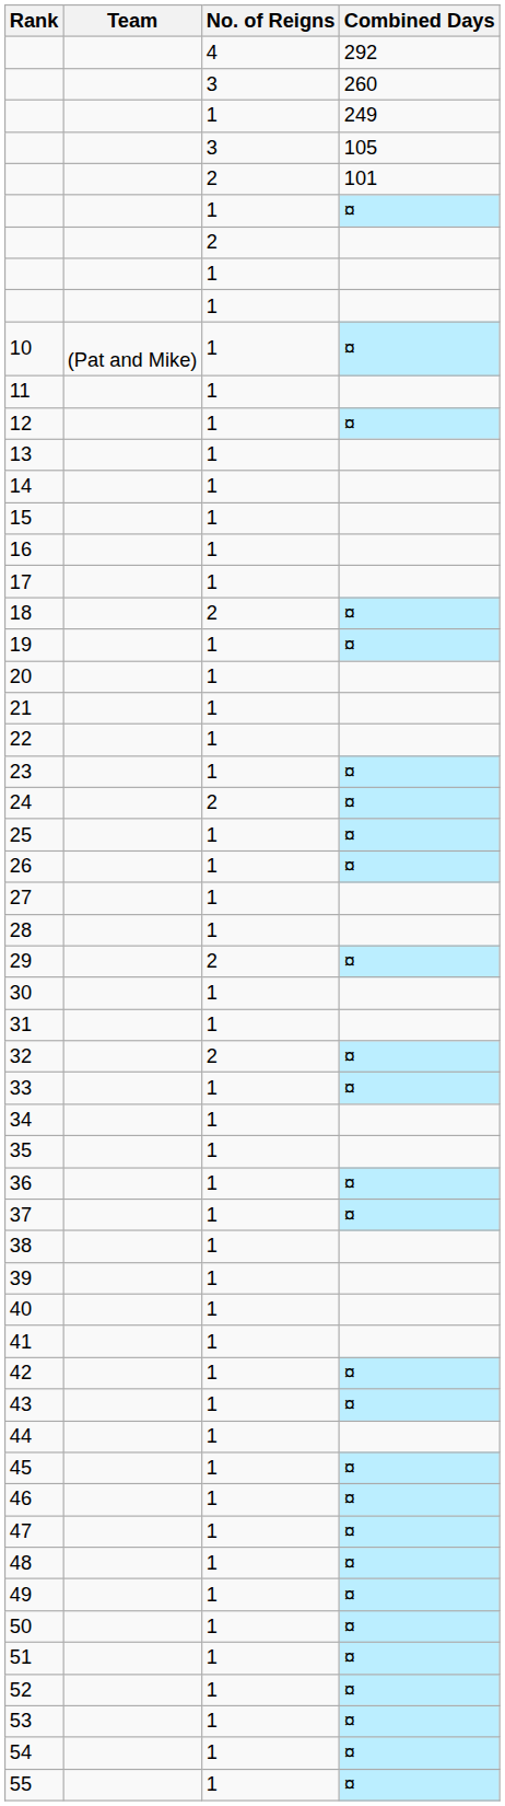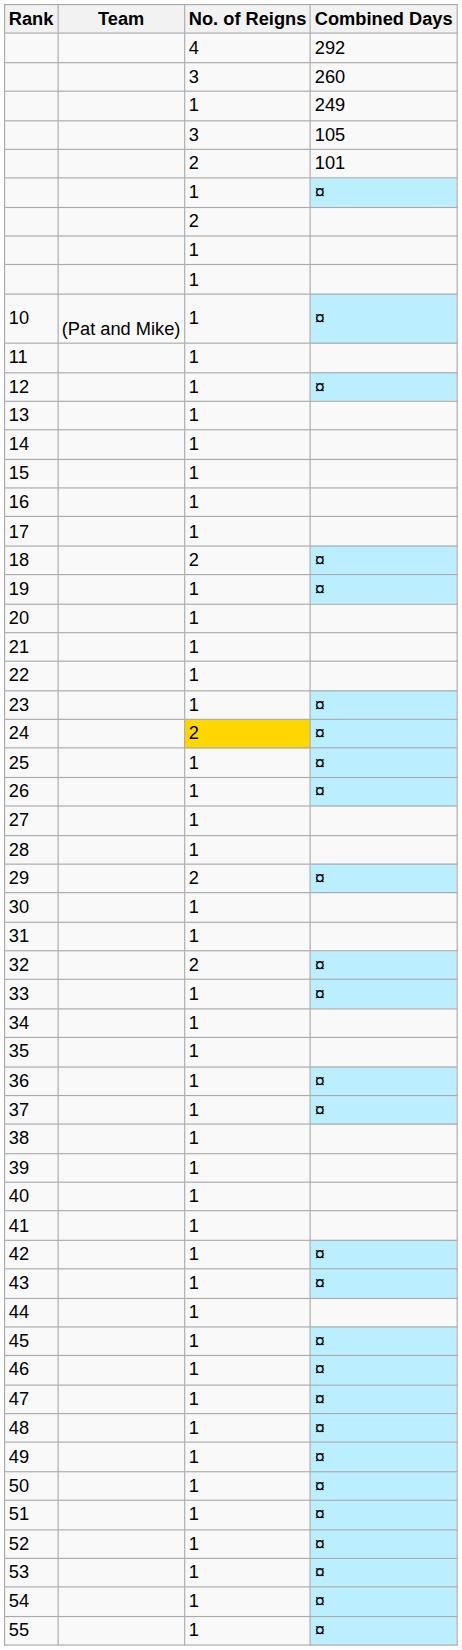24 | No. of Reigns: no background -> gold background
